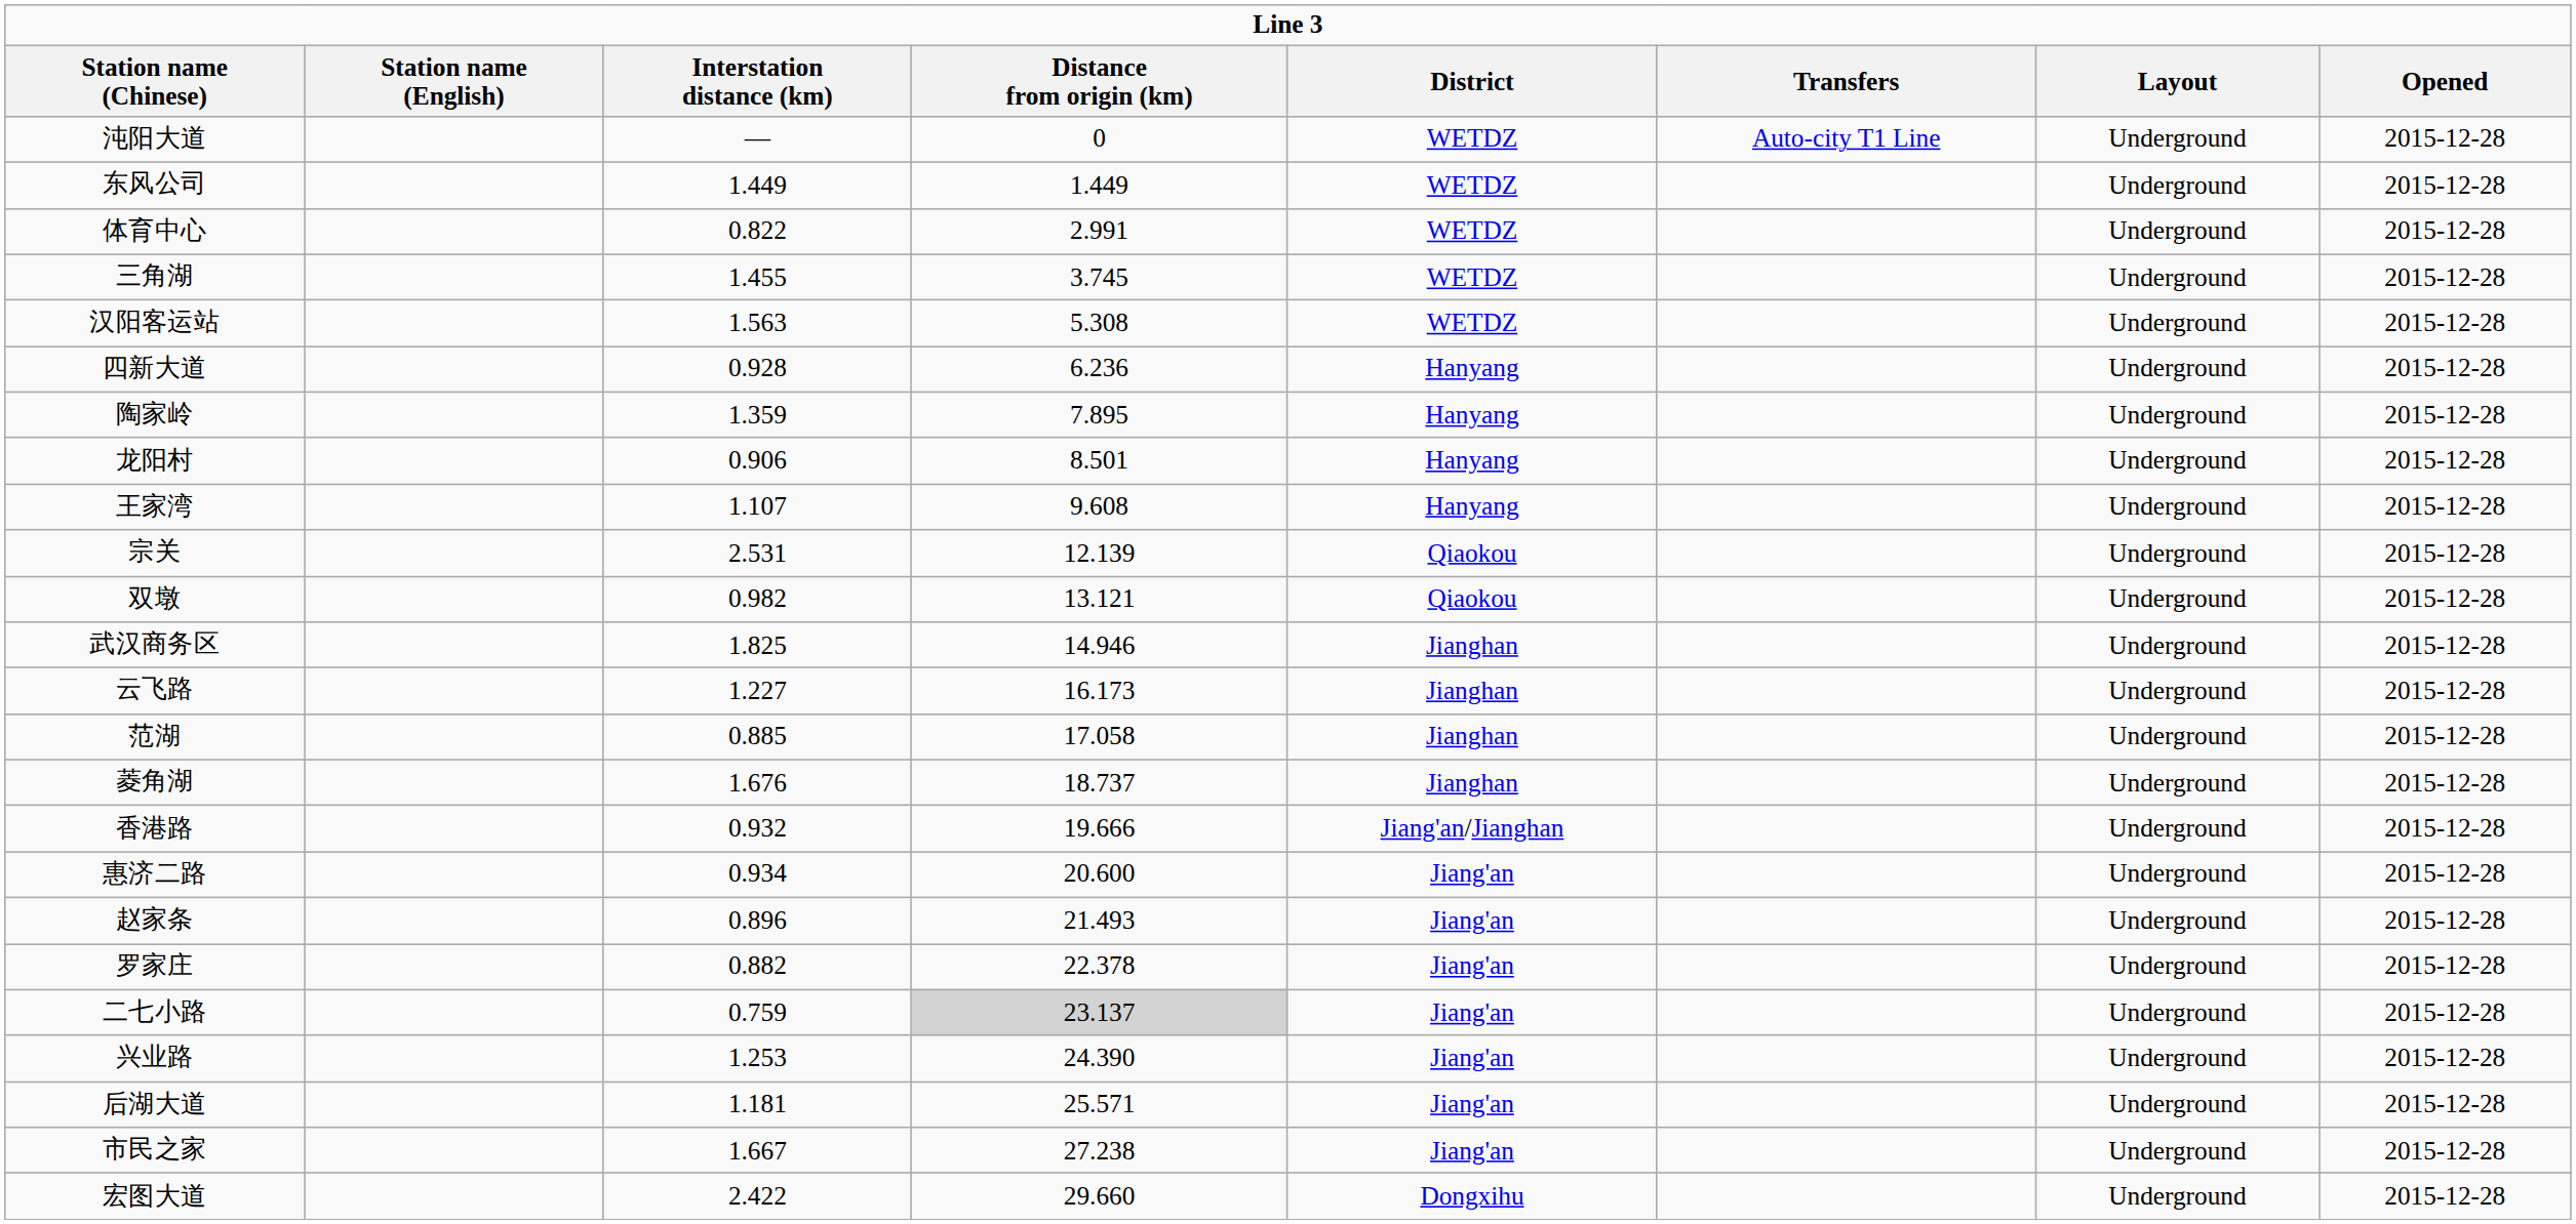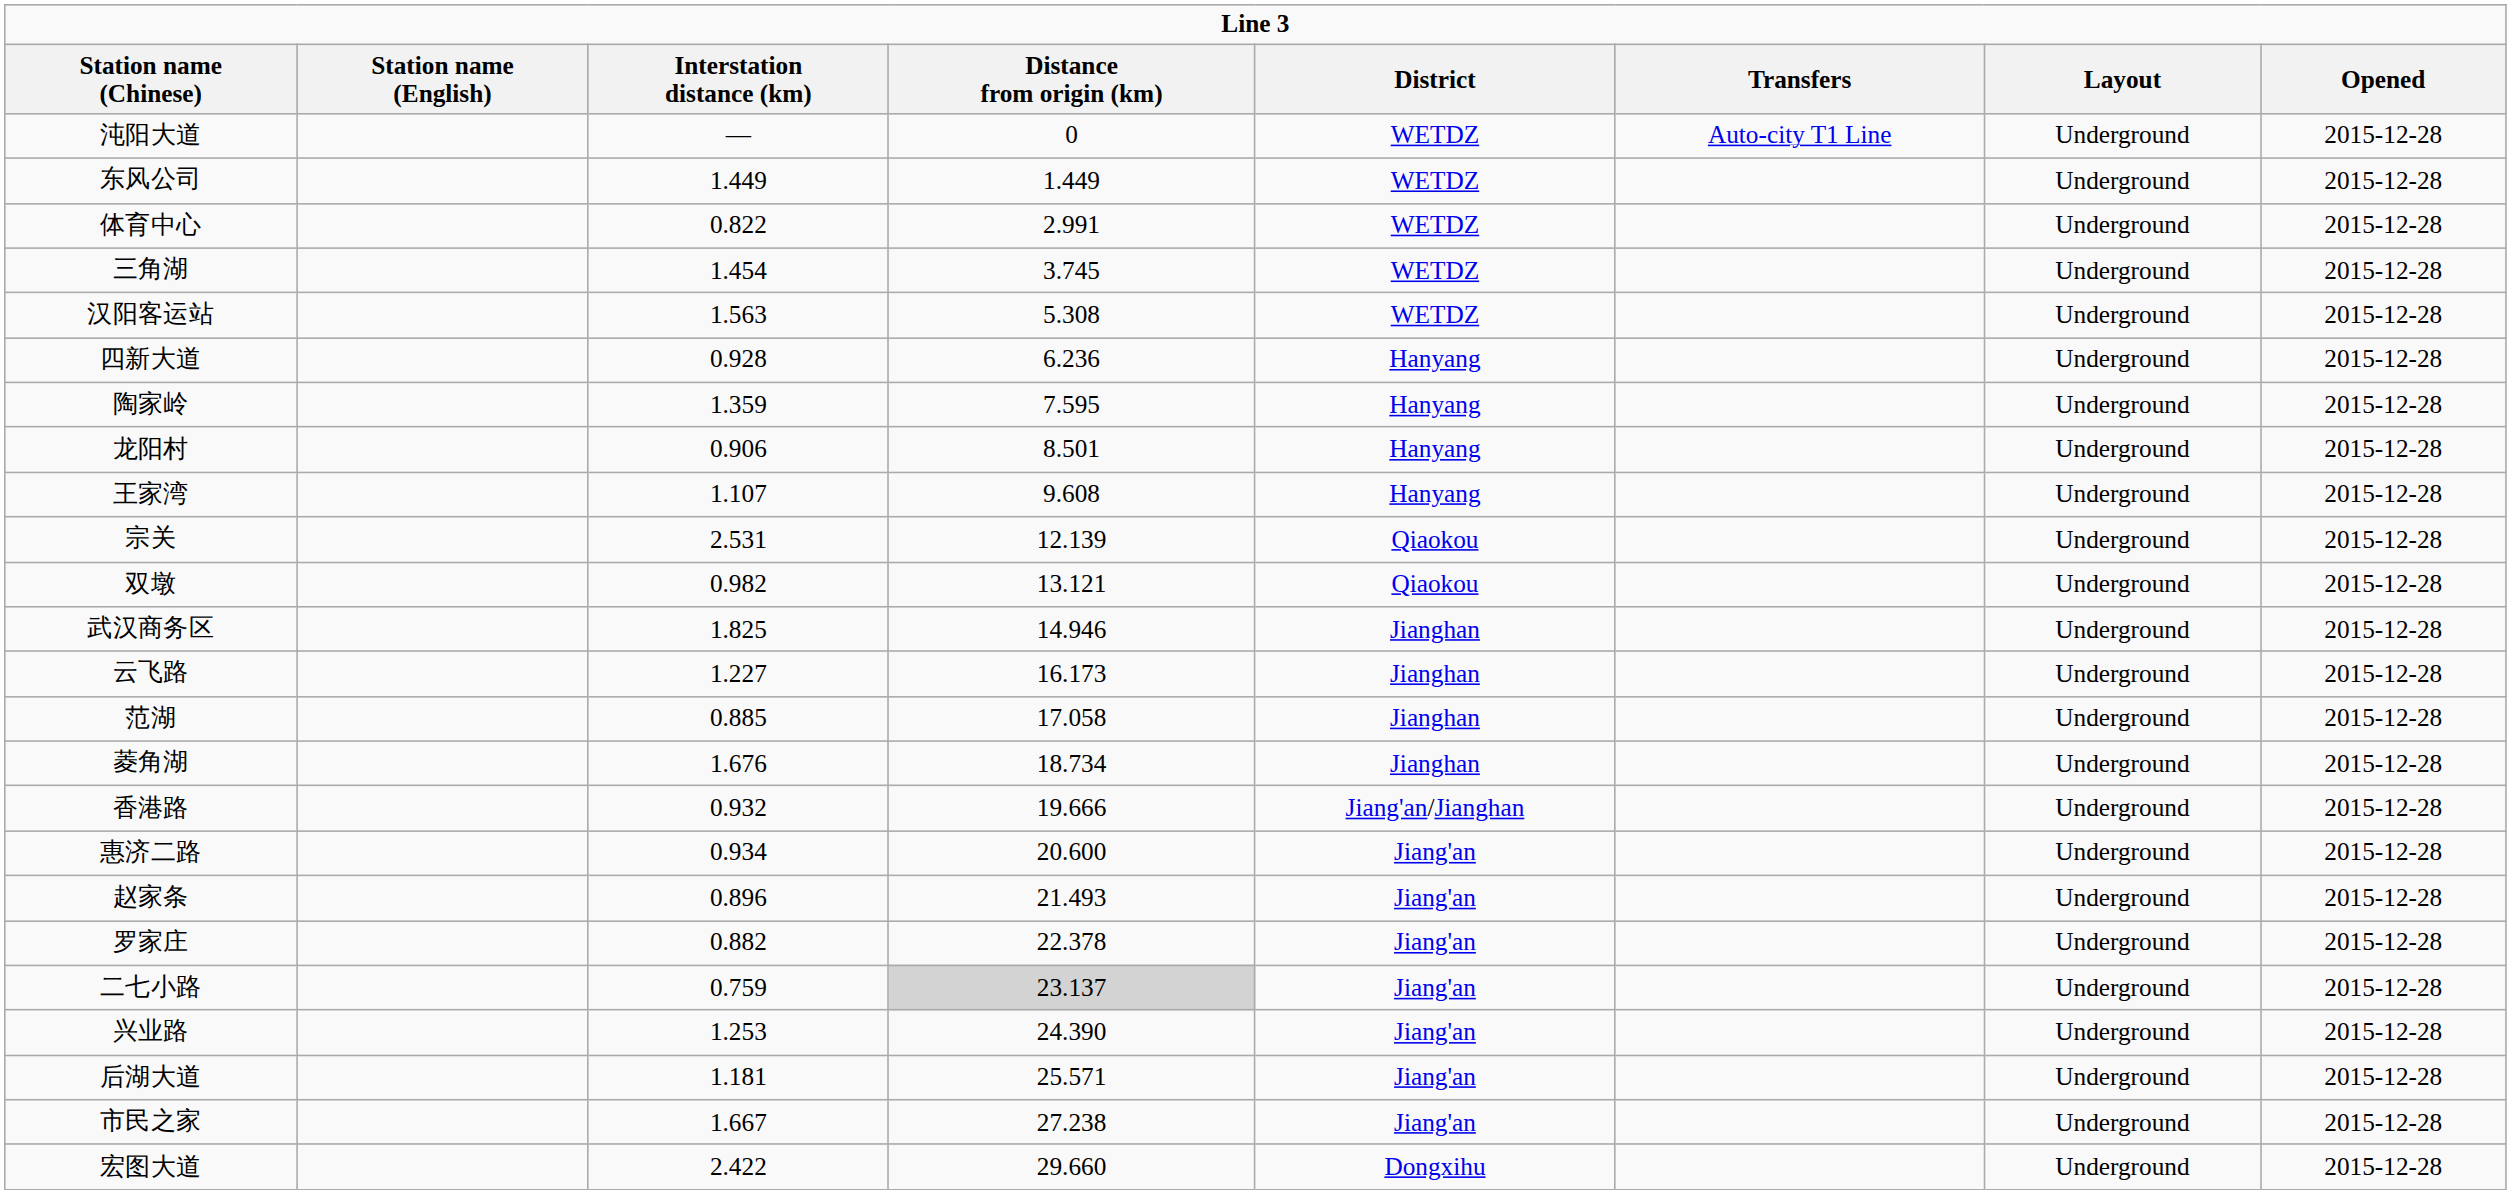三角湖 | column 3: 1.455 -> 1.454
陶家岭 | column 4: 7.895 -> 7.595
菱角湖 | column 4: 18.737 -> 18.734
